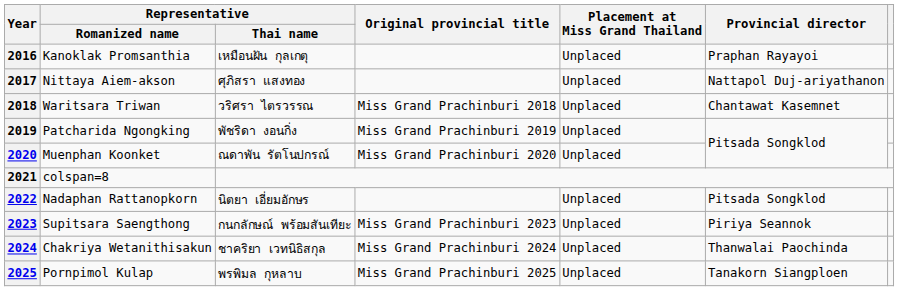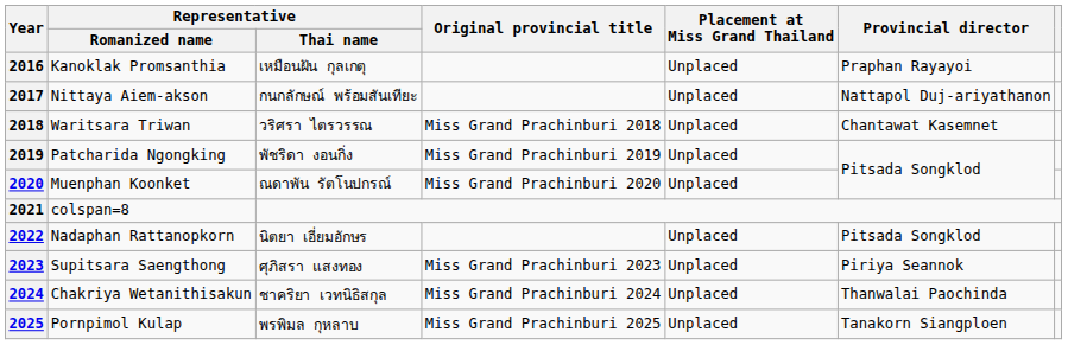2017 | Representative / Thai name: ศุภิสรา แสงทอง -> กนกลักษณ์ พร้อมสันเทียะ
2023 | Representative / Thai name: กนกลักษณ์ พร้อมสันเทียะ -> ศุภิสรา แสงทอง
